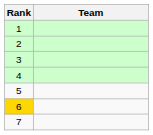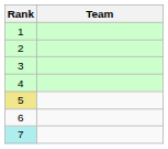5 | Rank: no background -> khaki background
6 | Rank: gold background -> no background
7 | Rank: no background -> paleturquoise background
